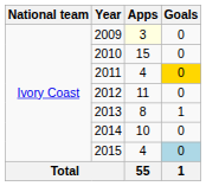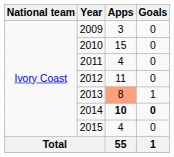2009 | Apps: lightyellow background -> no background
2011 | Goals: gold background -> no background
2013 | Apps: no background -> lightsalmon background
2014 | Apps: normal -> bold
2014 | Goals: normal -> bold
2015 | Goals: lightblue background -> no background
